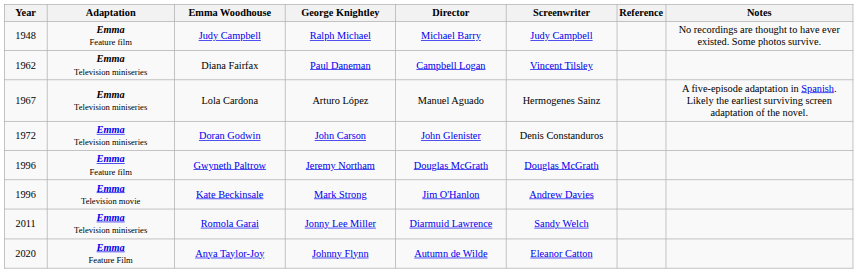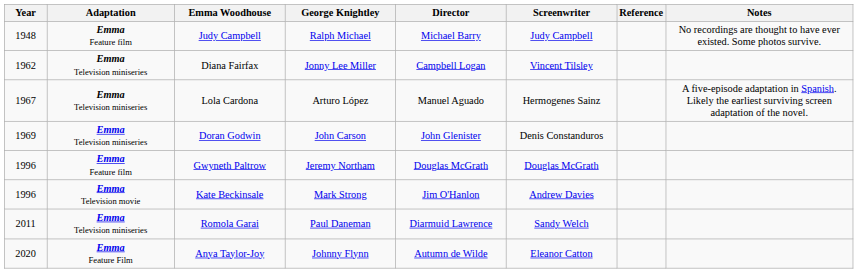Diana Fairfax | George Knightley: Paul Daneman -> Jonny Lee Miller
Doran Godwin | Year: 1972 -> 1969
Romola Garai | George Knightley: Jonny Lee Miller -> Paul Daneman
